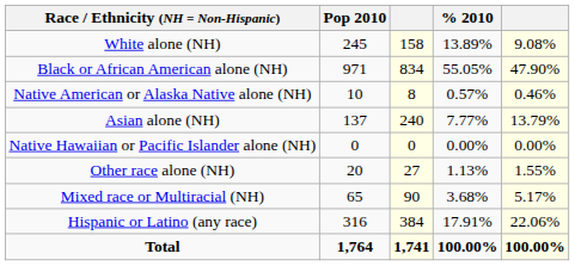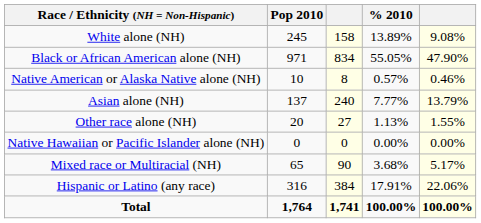rows swapped: Native Hawaiian or Pacific Islander alone (NH) <-> Other race alone (NH)
